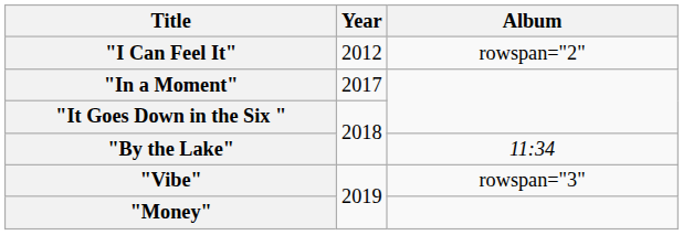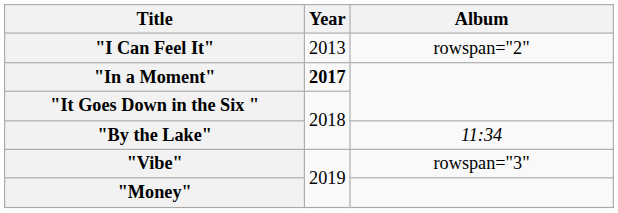"I Can Feel It" | Year: 2012 -> 2013
"In a Moment" | Year: normal -> bold
